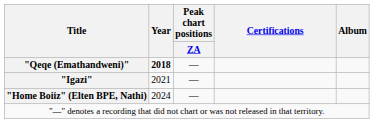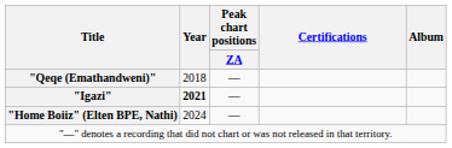"Qeqe (Emathandweni)" | Year: bold -> normal
"Igazi" | Year: normal -> bold
